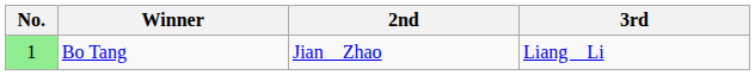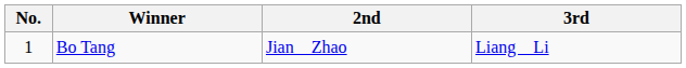Bo Tang | No.: lightgreen background -> no background
